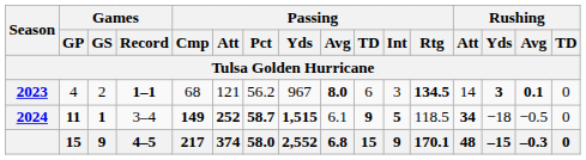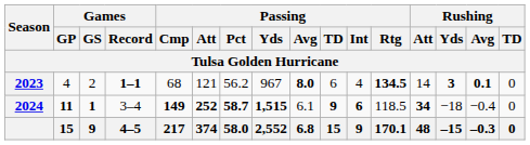2023 | Passing / Int / Tulsa Golden Hurricane: 3 -> 4
2024 | Passing / Int / Tulsa Golden Hurricane: 5 -> 6
2024 | Rushing / Avg / Tulsa Golden Hurricane: −0.5 -> −0.4
